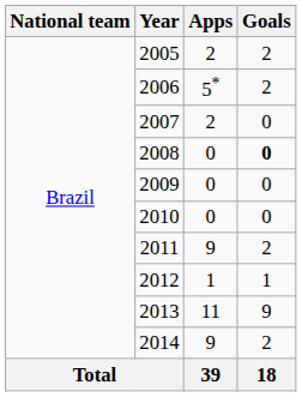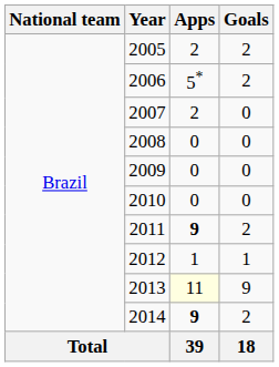2008 | Goals: bold -> normal
2011 | Apps: normal -> bold
2013 | Apps: no background -> lightyellow background
2014 | Apps: normal -> bold
